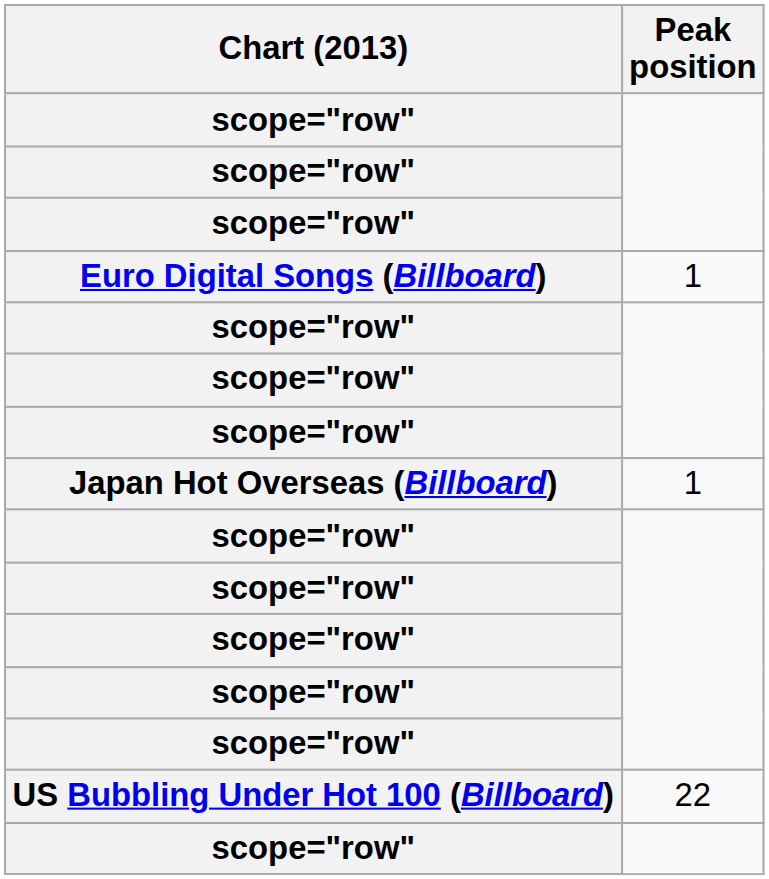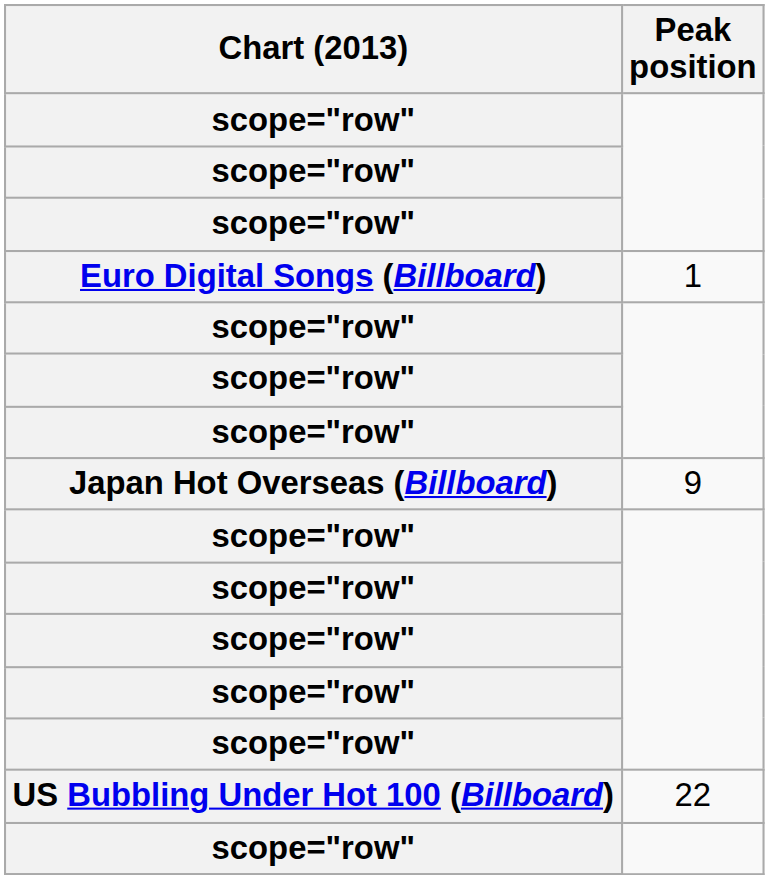Japan Hot Overseas (Billboard) | Peak position: 1 -> 9
